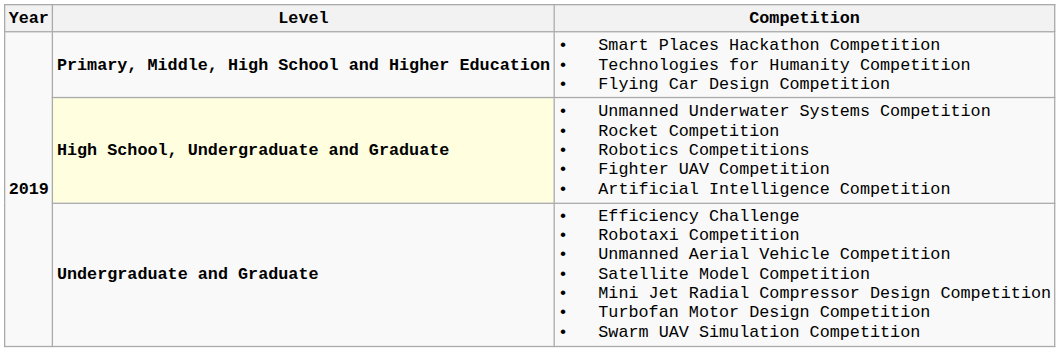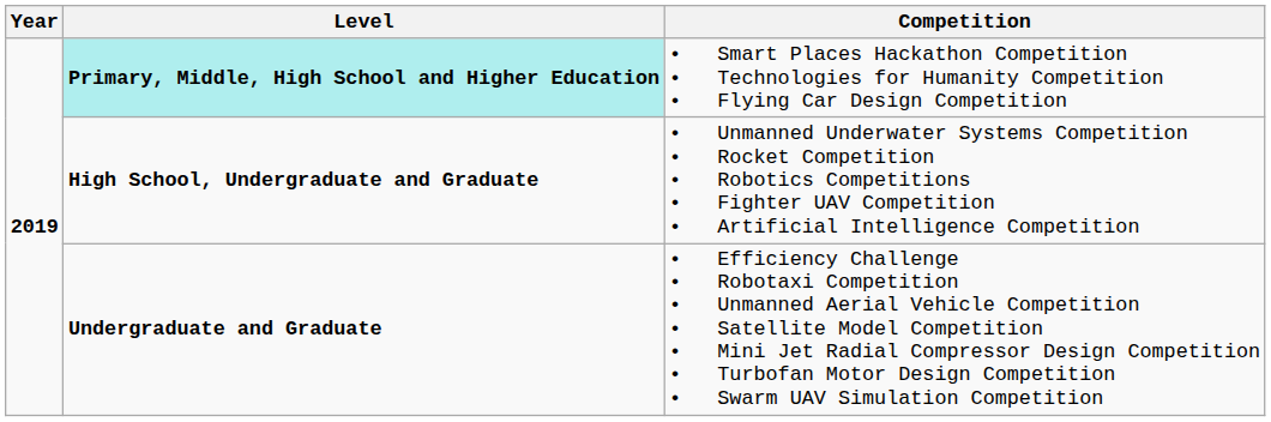Primary, Middle, High School and Higher Education | Level: no background -> paleturquoise background
High School, Undergraduate and Graduate | Level: lightyellow background -> no background
